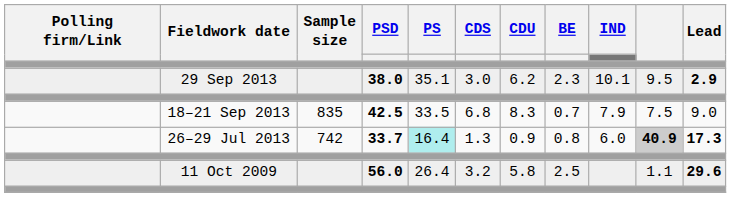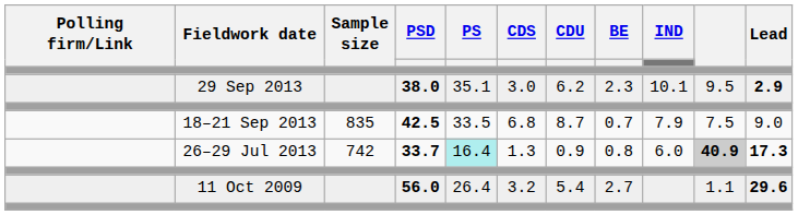18–21 Sep 2013 | CDU: 8.3 -> 8.7
11 Oct 2009 | CDU: 5.8 -> 5.4
11 Oct 2009 | BE: 2.5 -> 2.7
